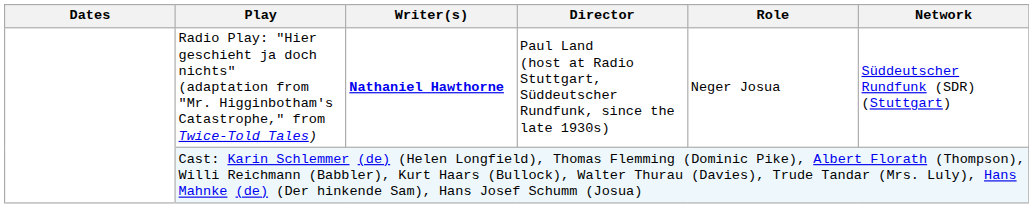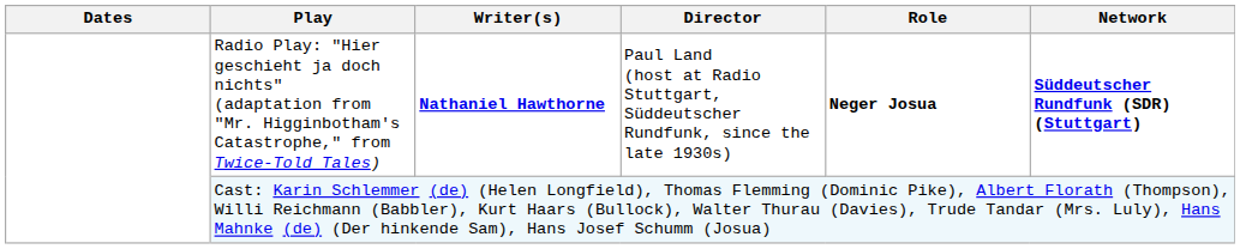row 2 | Role: normal -> bold
row 2 | Network: normal -> bold
